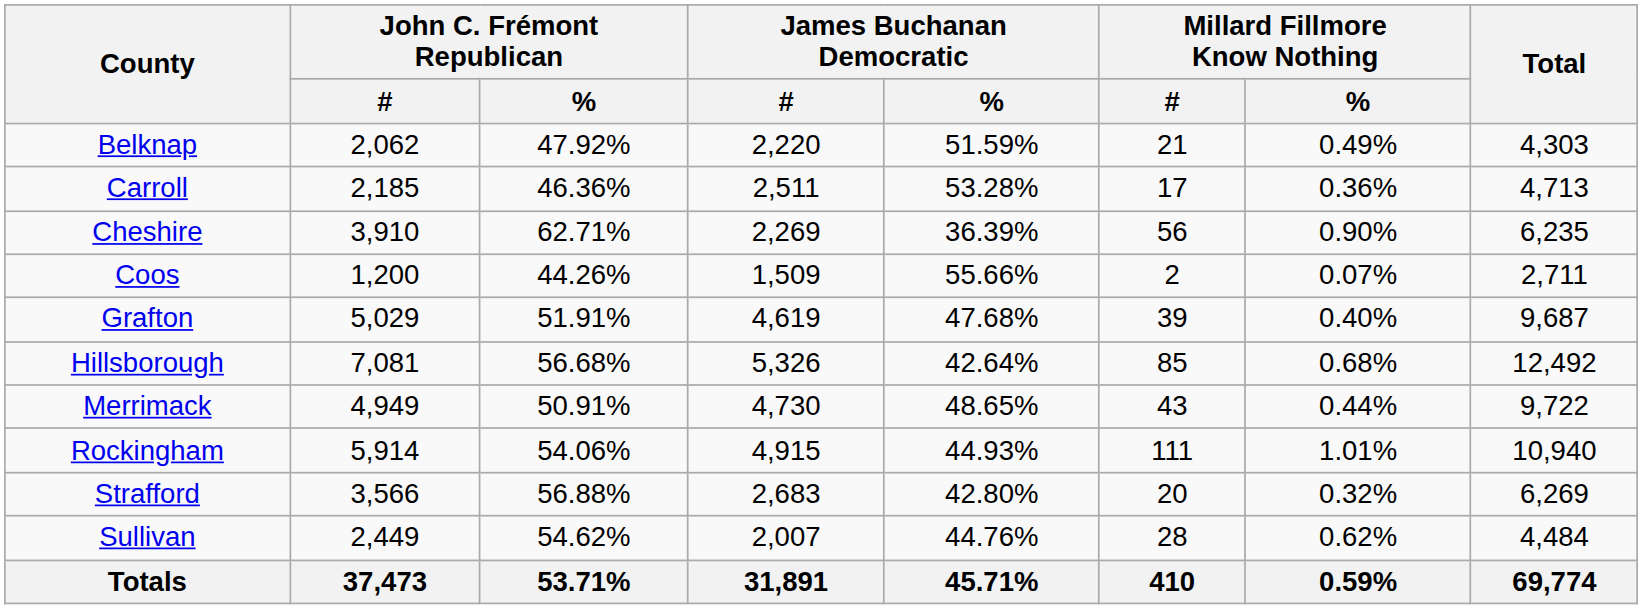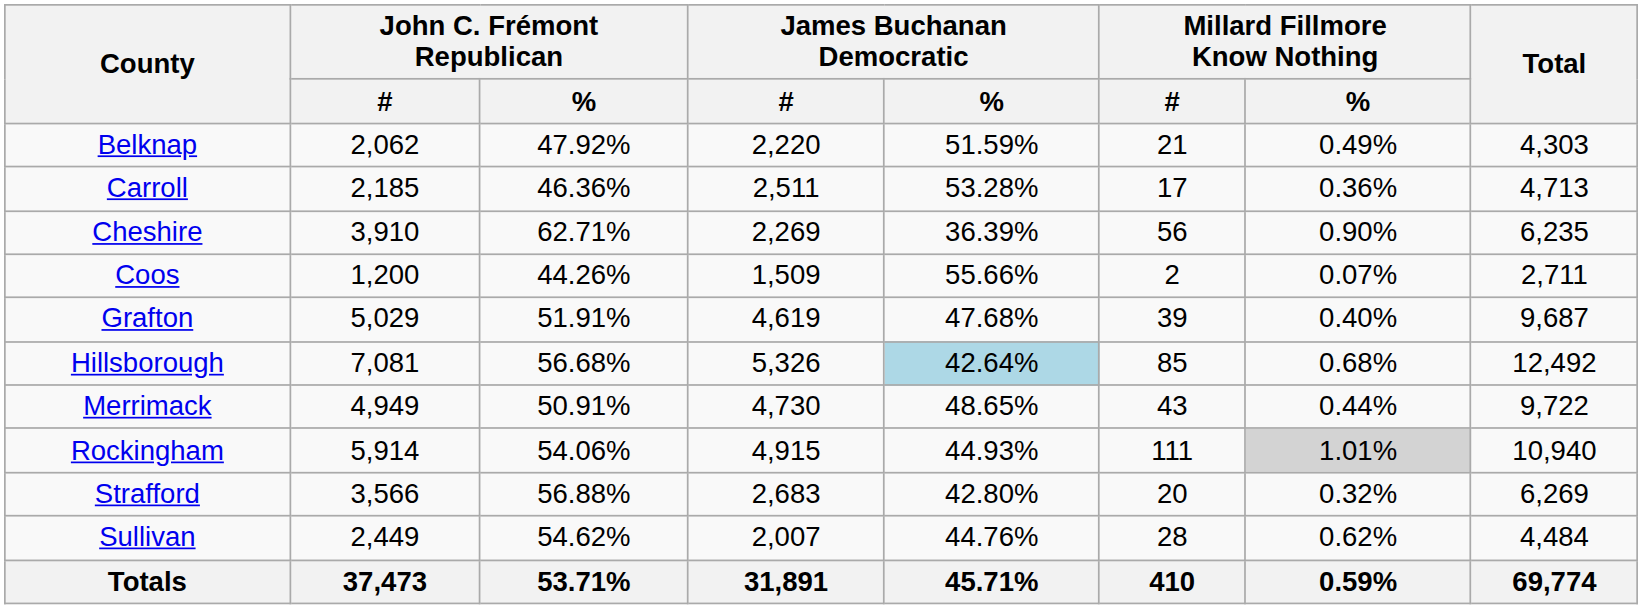Hillsborough | James Buchanan Democratic / %: no background -> lightblue background
Rockingham | Millard Fillmore Know Nothing / %: no background -> lightgrey background
